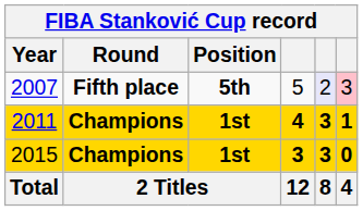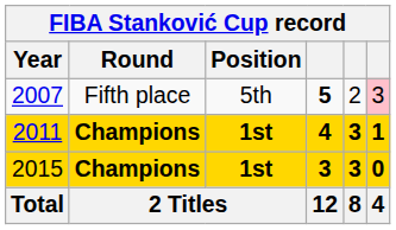2007 | Round: bold -> normal
2007 | Position: bold -> normal
2007 | column 4: normal -> bold
2007 | column 5: lavender background -> no background
